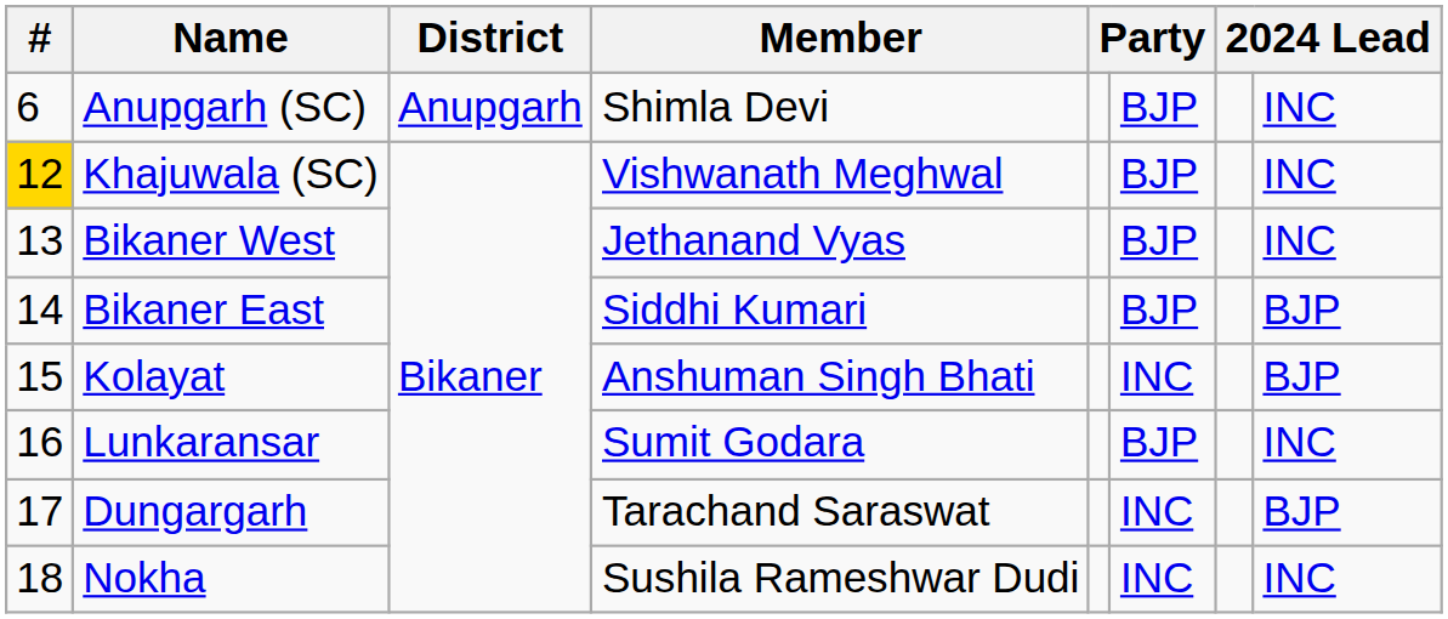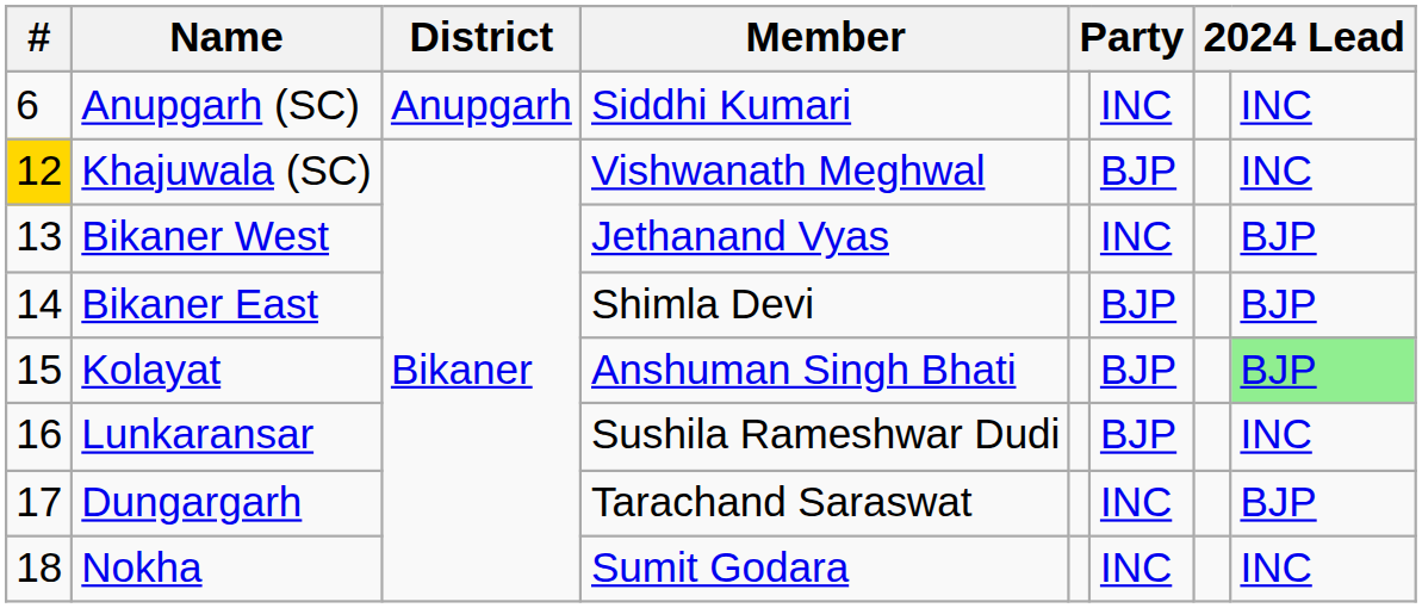Anupgarh (SC) | Member: Shimla Devi -> Siddhi Kumari
Anupgarh (SC) | column 6: BJP -> INC
Bikaner West | column 6: BJP -> INC
Bikaner West | column 8: INC -> BJP
Bikaner East | Member: Siddhi Kumari -> Shimla Devi
Kolayat | column 6: INC -> BJP
Kolayat | column 8: no background -> lightgreen background
Lunkaransar | Member: Sumit Godara -> Sushila Rameshwar Dudi
Nokha | Member: Sushila Rameshwar Dudi -> Sumit Godara
